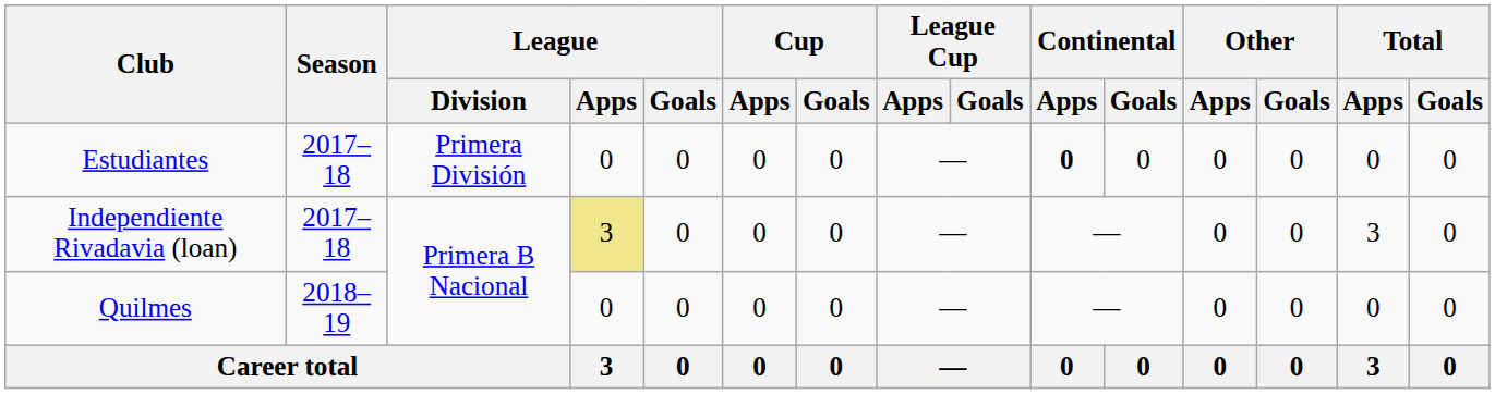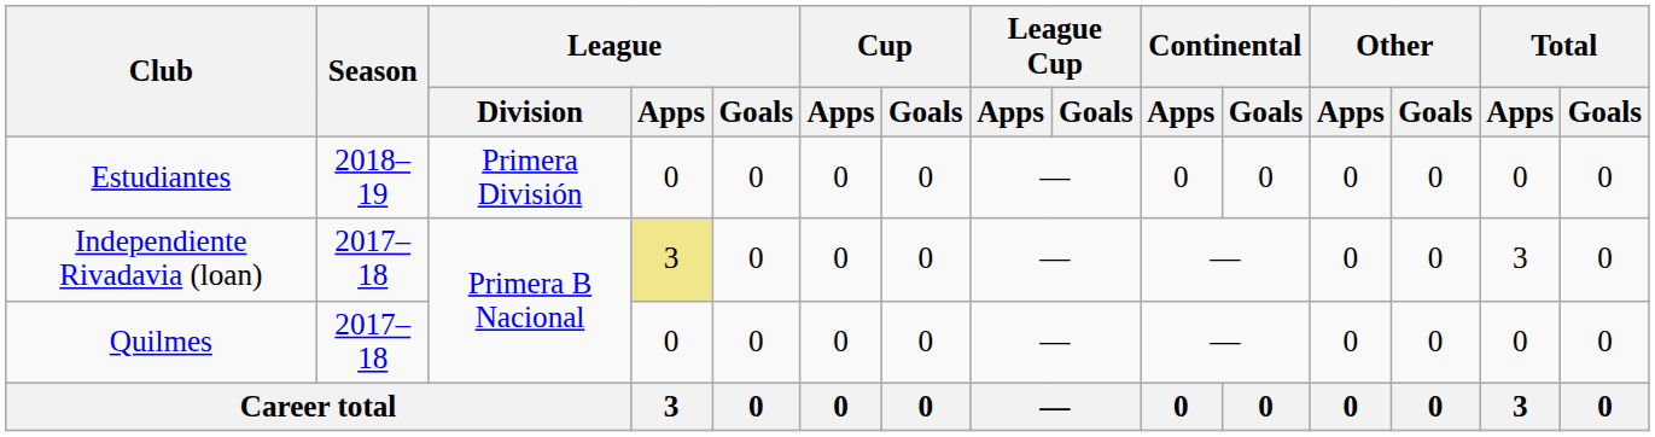Estudiantes | Season: 2017–18 -> 2018–19
Estudiantes | Continental / Apps: bold -> normal
Quilmes | Season: 2018–19 -> 2017–18
